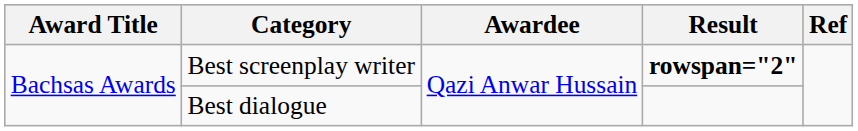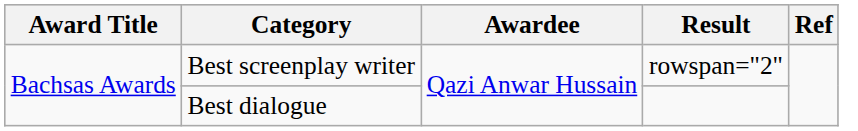Best screenplay writer | Result: bold -> normal
